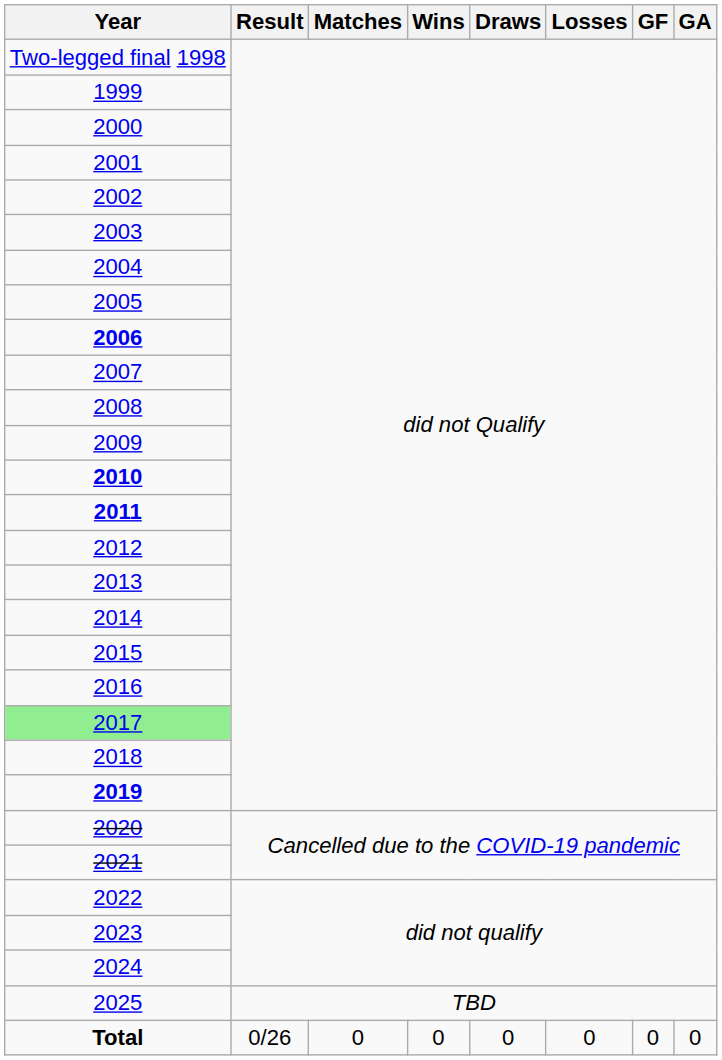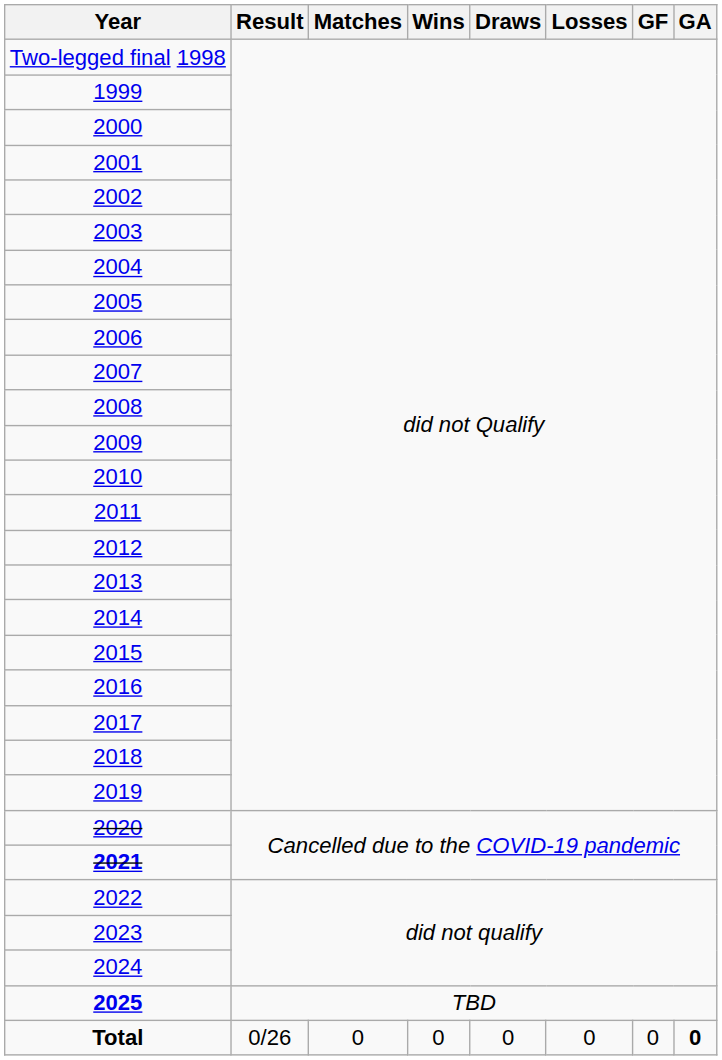2006 | Year: bold -> normal
2010 | Year: bold -> normal
2011 | Year: bold -> normal
2017 | Year: lightgreen background -> no background
2019 | Year: bold -> normal
2021 | Year: normal -> bold
2025 | Year: normal -> bold
Total | GA: normal -> bold
